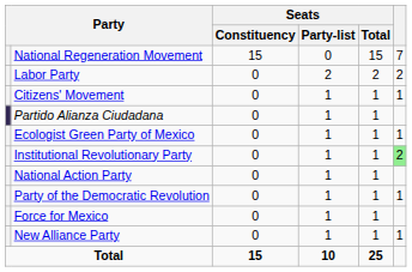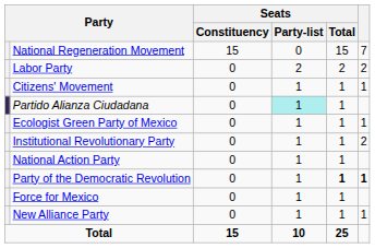Partido Alianza Ciudadana | Seats / Party-list: no background -> paleturquoise background
Institutional Revolutionary Party | column 6: lightgreen background -> no background
Party of the Democratic Revolution | Seats / Total: normal -> bold
Party of the Democratic Revolution | column 6: normal -> bold
